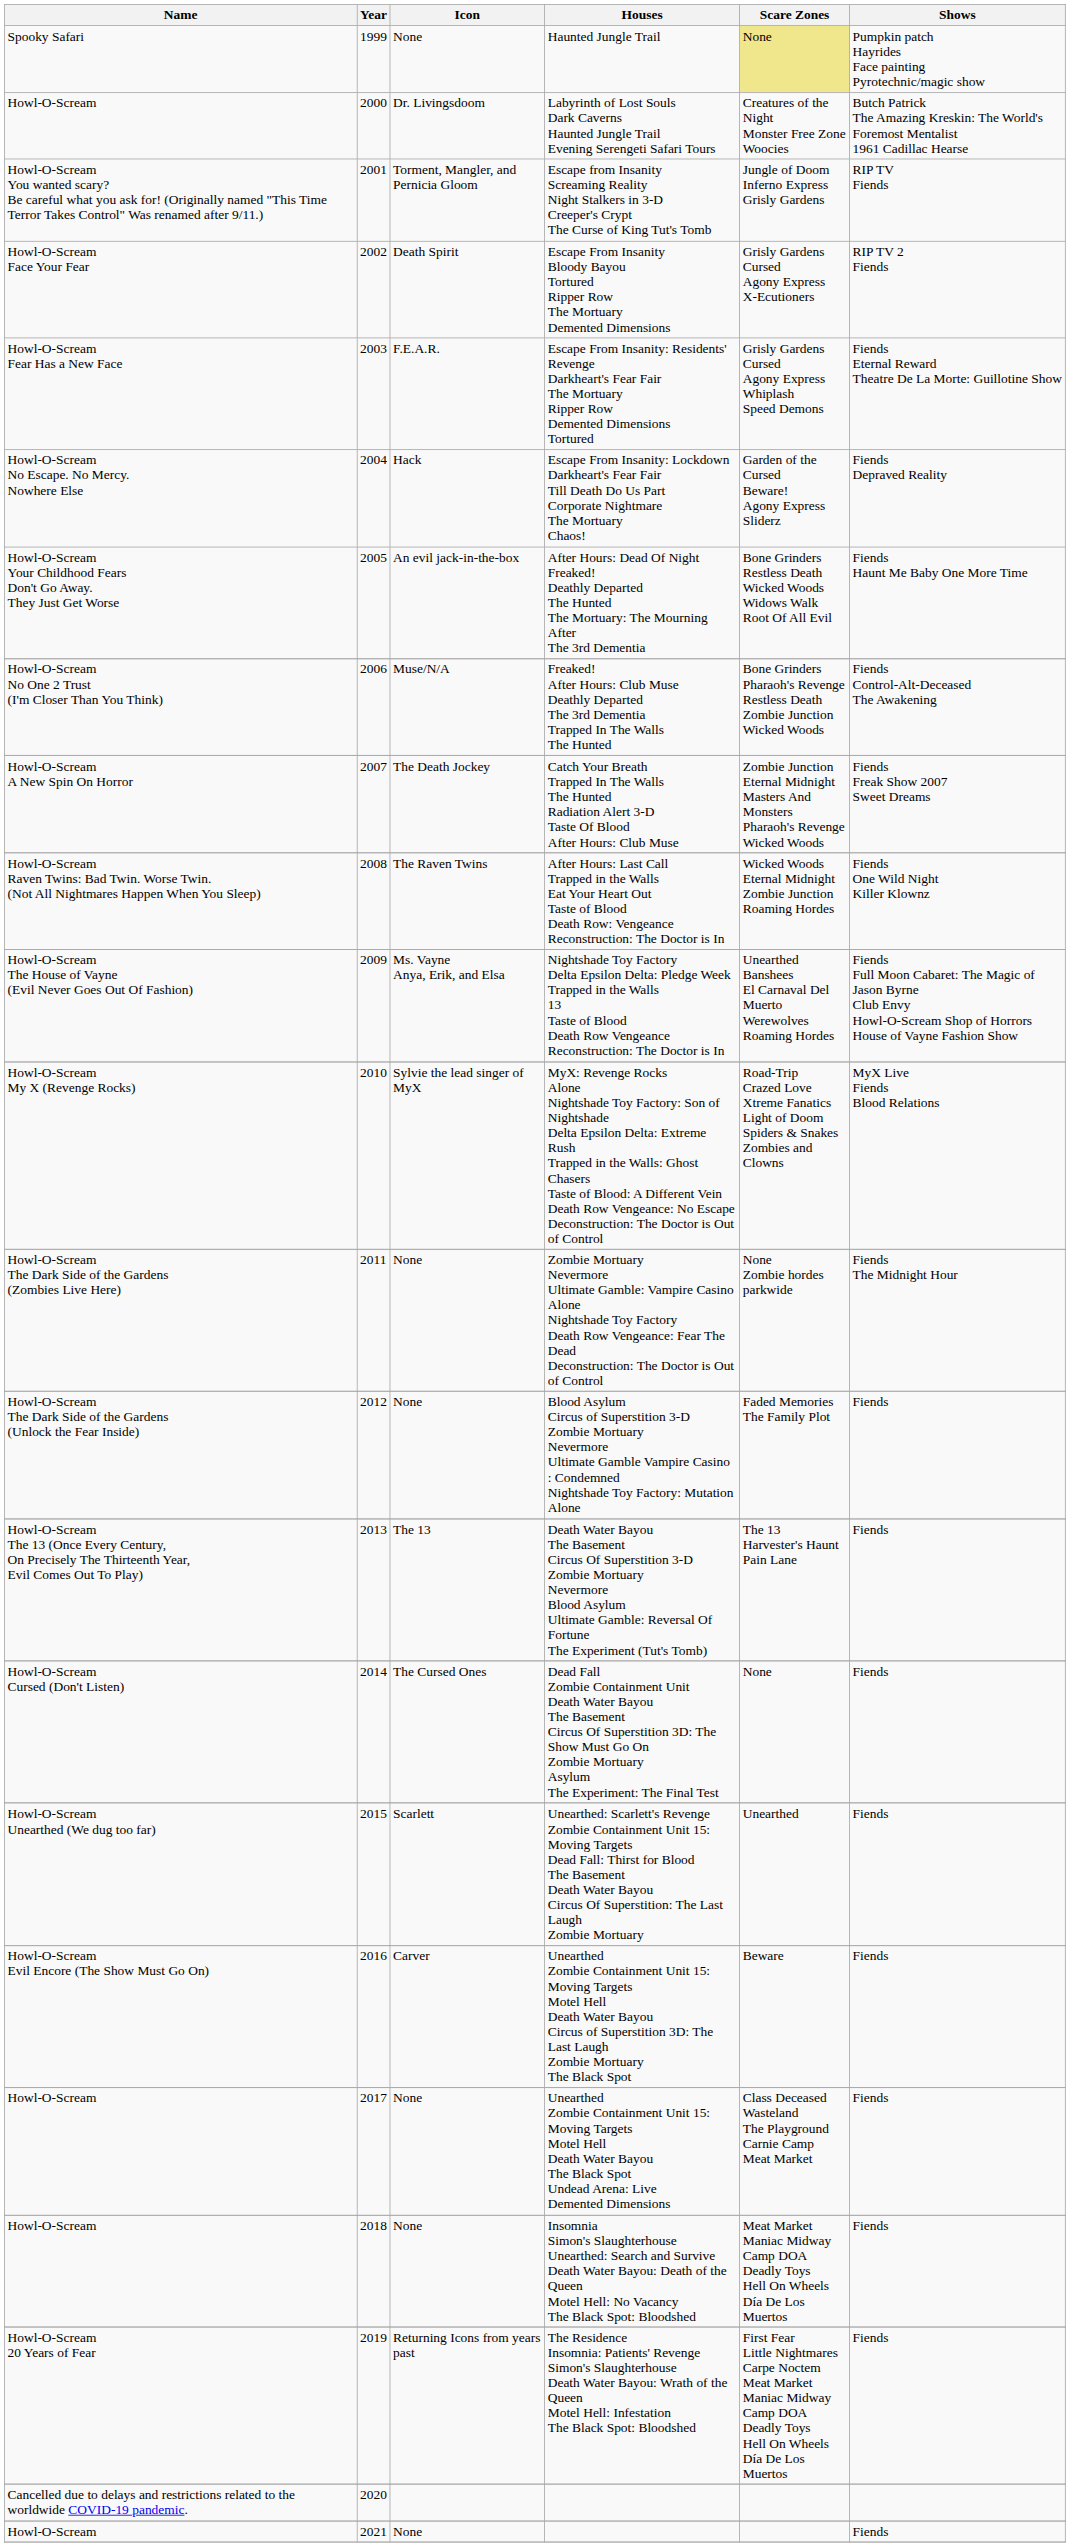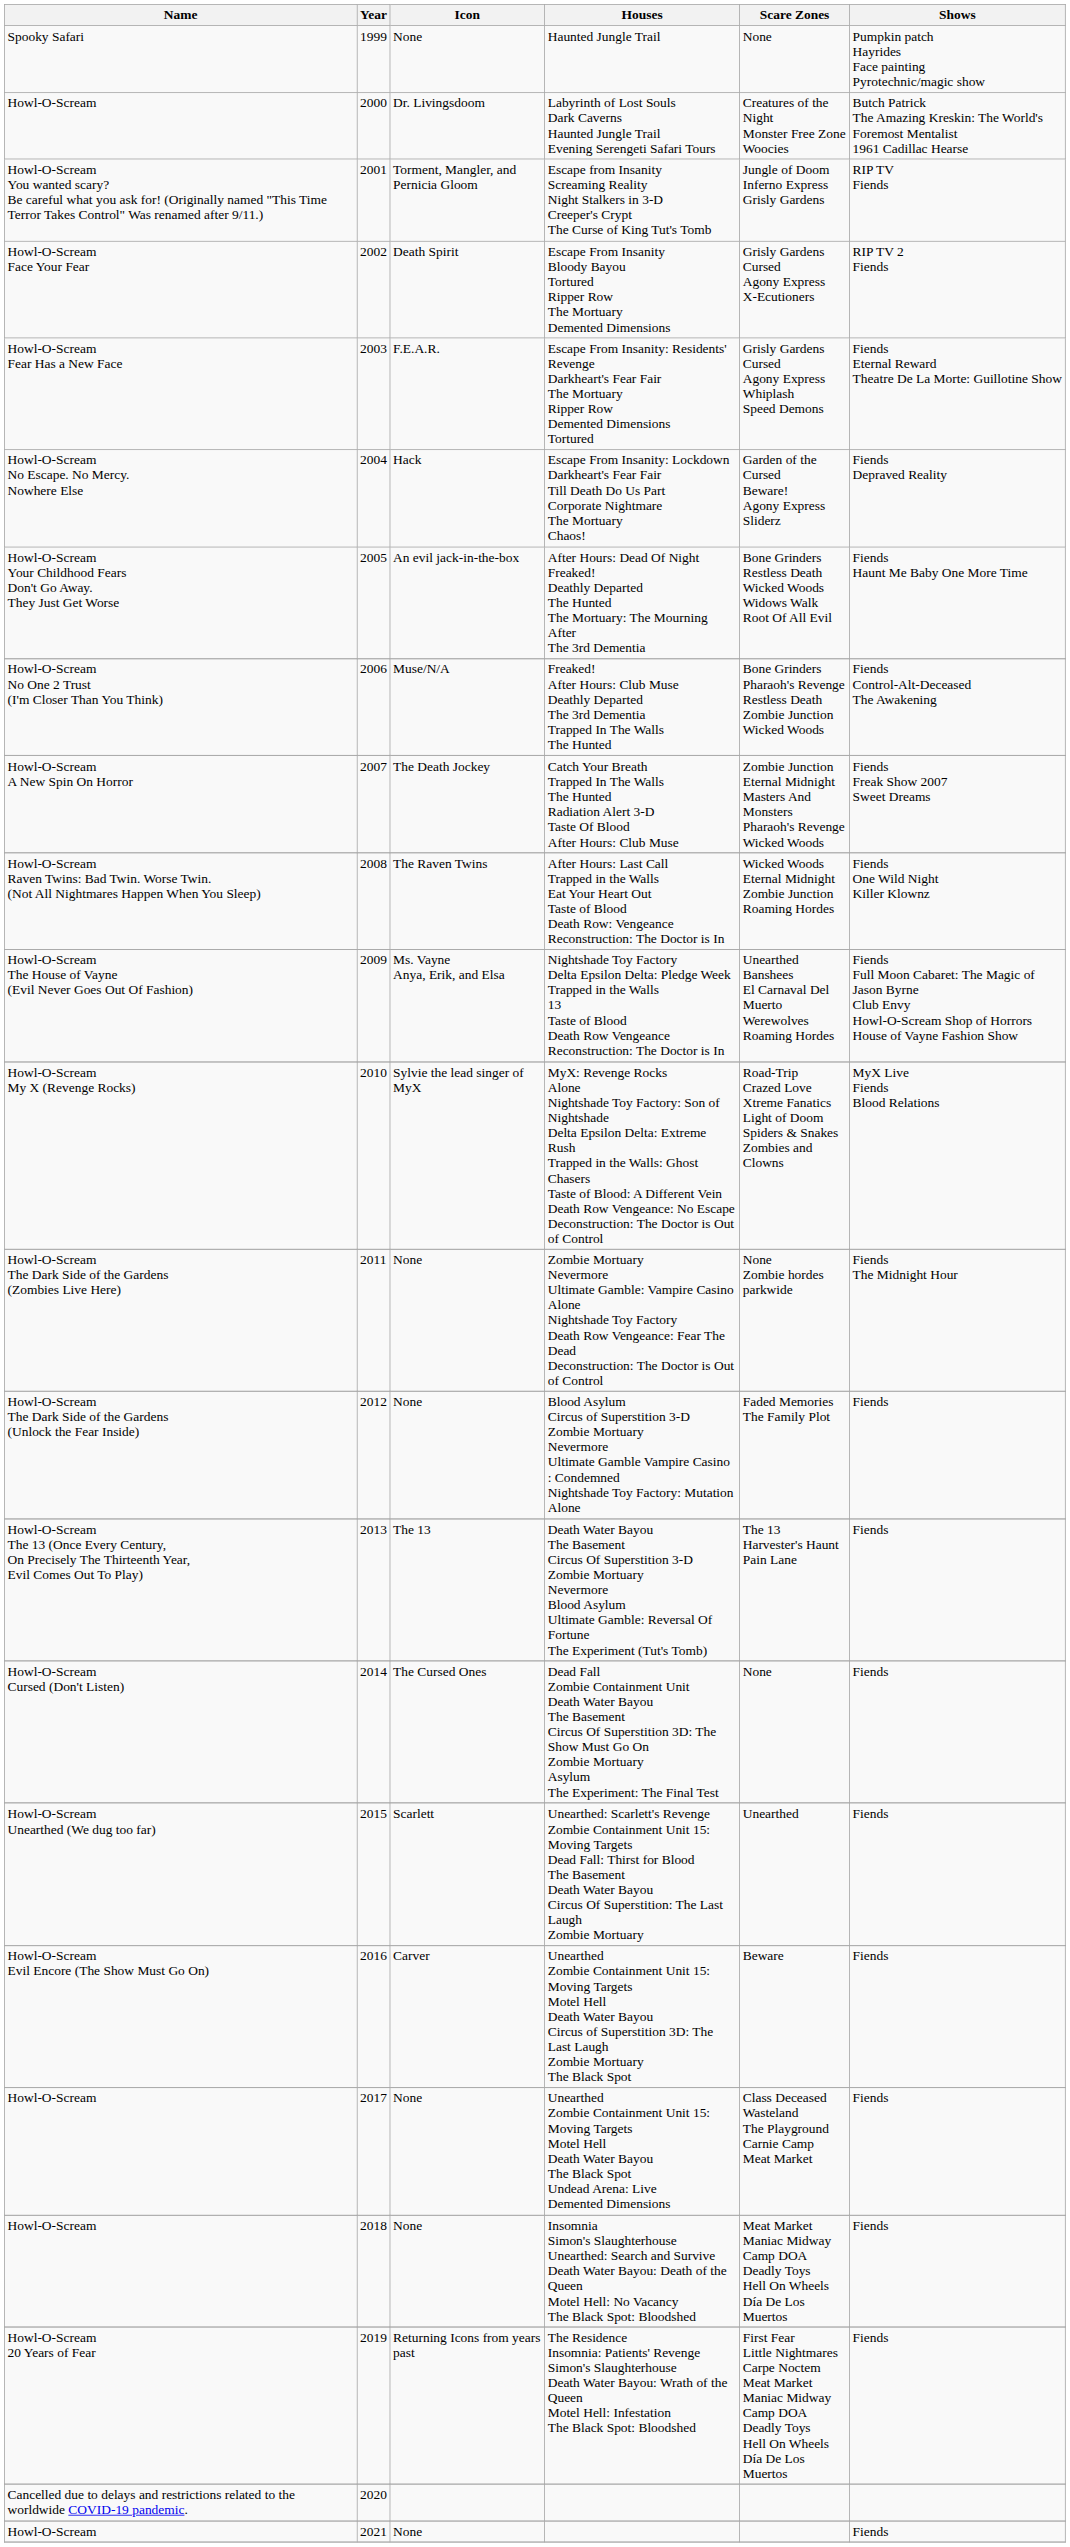Haunted Jungle Trail | Scare Zones: khaki background -> no background
